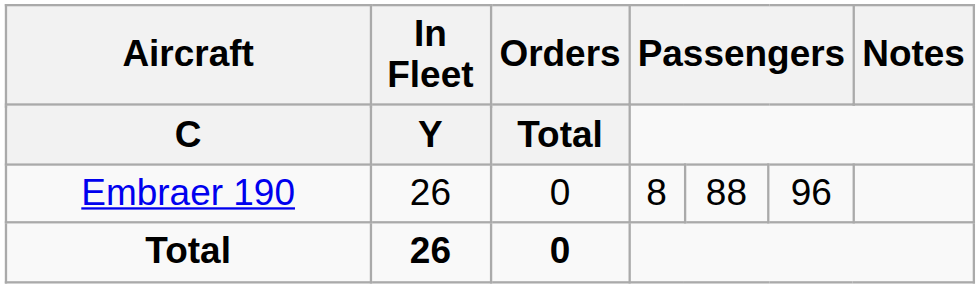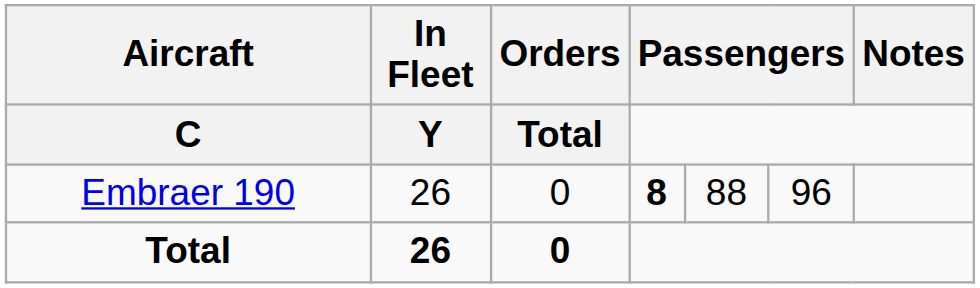Embraer 190 | column 4: normal -> bold
